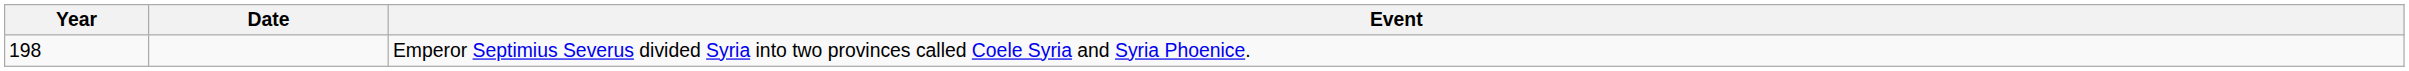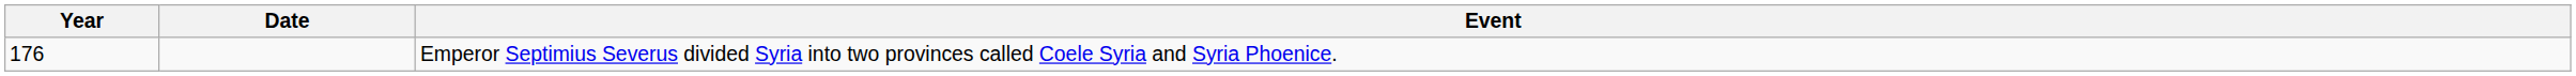row 2 | Year: 198 -> 176
